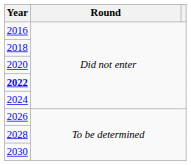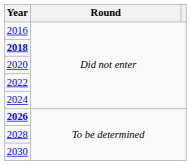2018 | Year: normal -> bold
2022 | Year: bold -> normal
2026 | Year: normal -> bold
